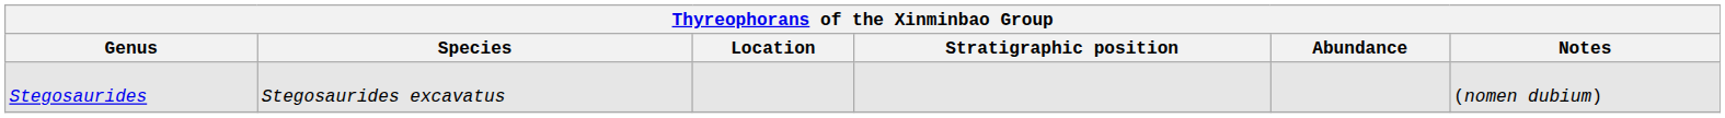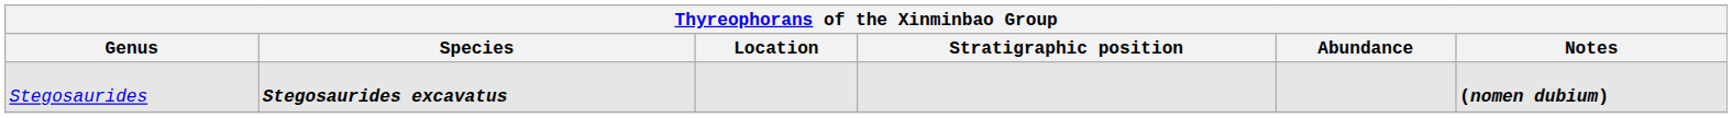Stegosaurides | Species: normal -> bold
Stegosaurides | Notes: normal -> bold
